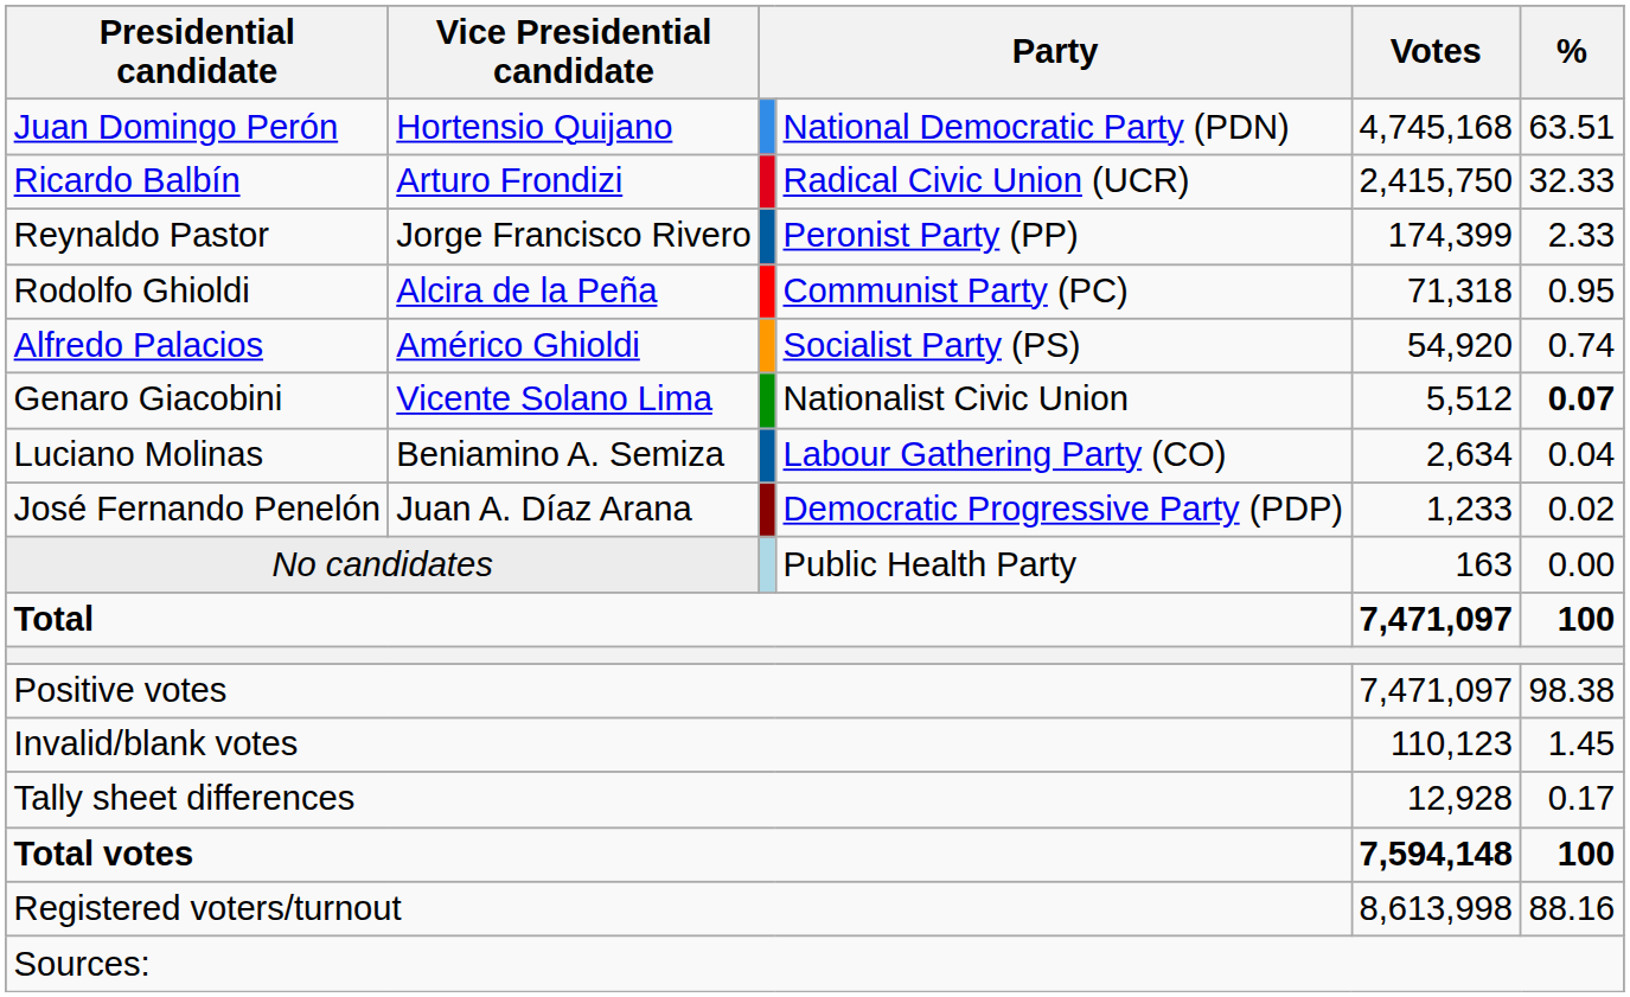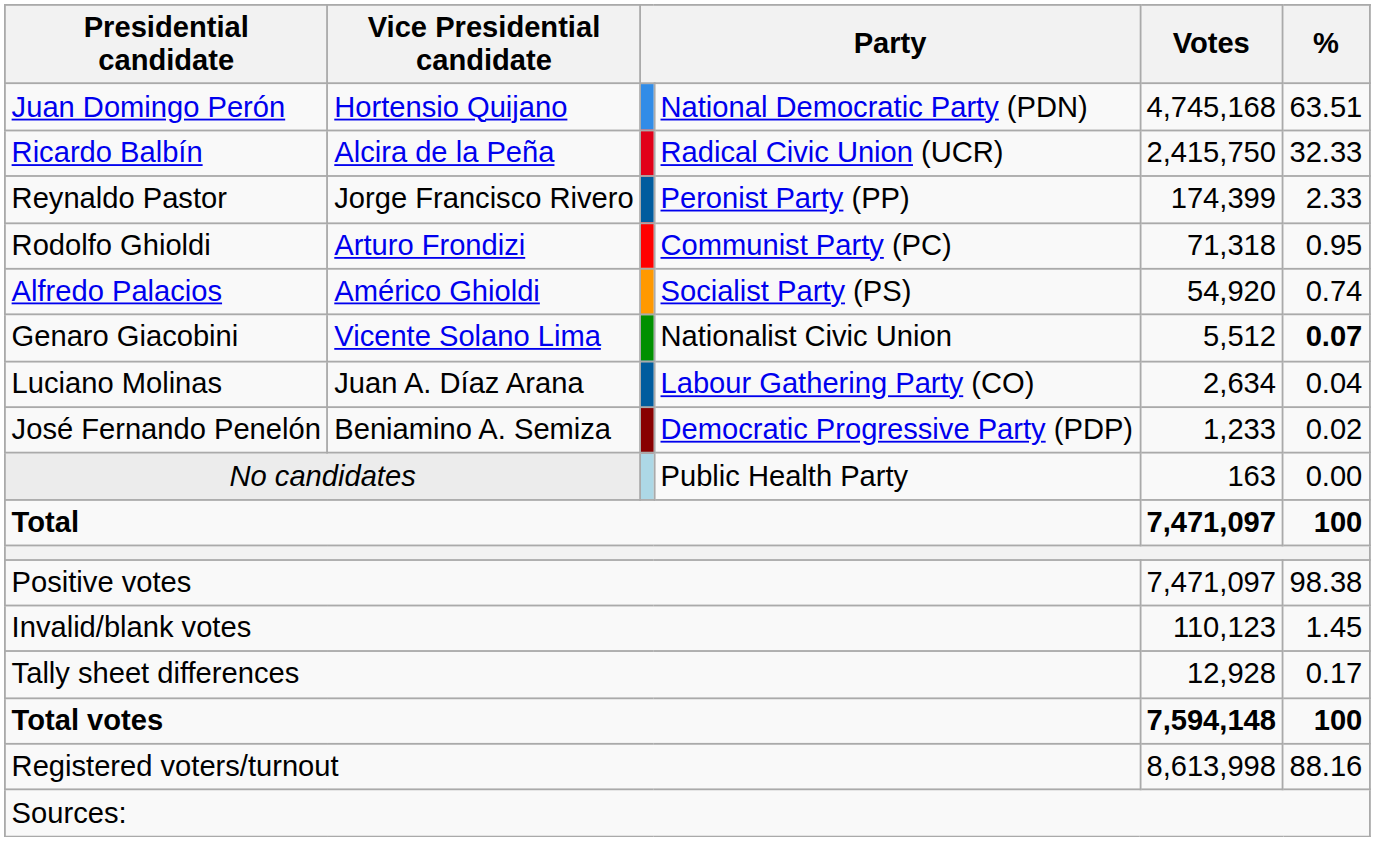Ricardo Balbín | Vice Presidential candidate: Arturo Frondizi -> Alcira de la Peña
Rodolfo Ghioldi | Vice Presidential candidate: Alcira de la Peña -> Arturo Frondizi
Luciano Molinas | Vice Presidential candidate: Beniamino A. Semiza -> Juan A. Díaz Arana
José Fernando Penelón | Vice Presidential candidate: Juan A. Díaz Arana -> Beniamino A. Semiza
